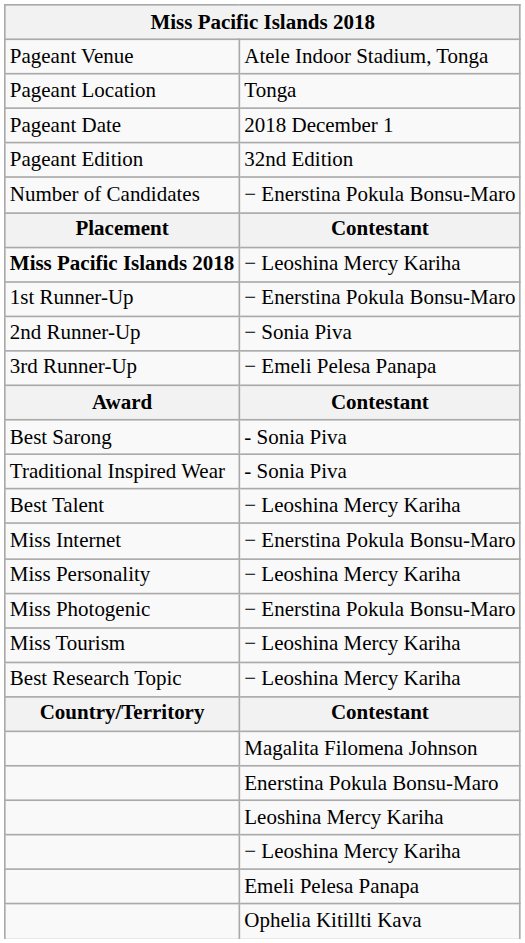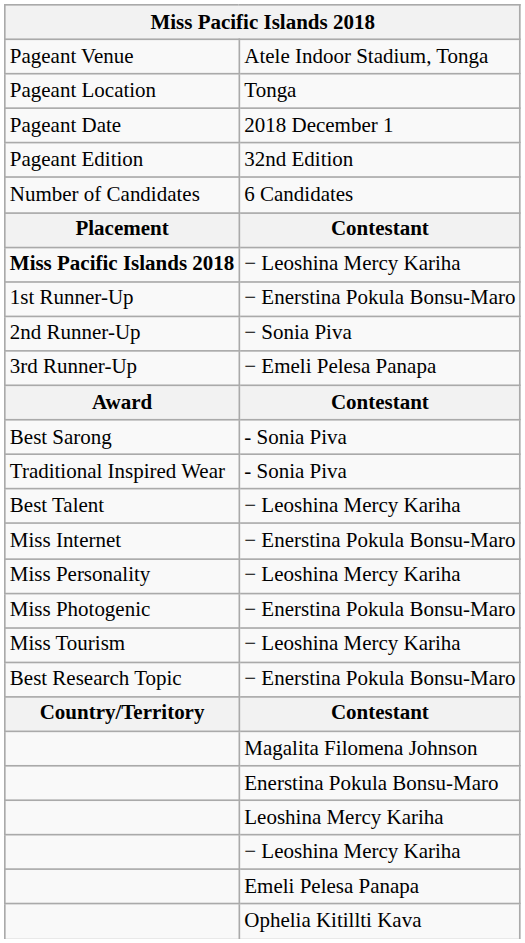row 6 | column 2: − Enerstina Pokula Bonsu-Maro -> 6 Candidates
row 20 | column 2: − Leoshina Mercy Kariha -> − Enerstina Pokula Bonsu-Maro
